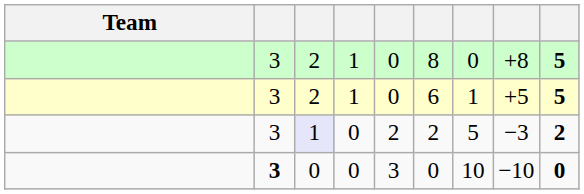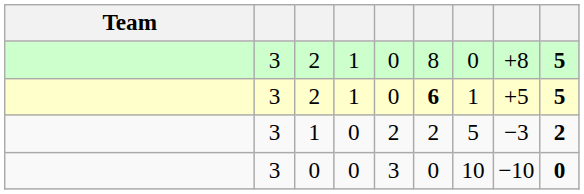row 3 | column 6: normal -> bold
row 4 | column 3: lavender background -> no background
row 5 | column 2: bold -> normal
